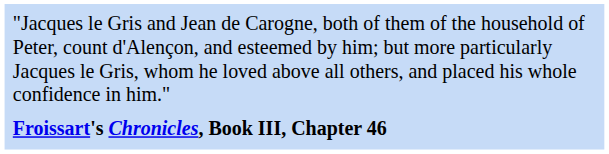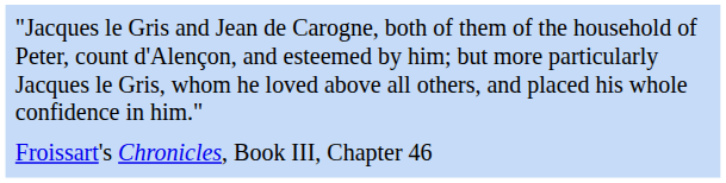row 2 | column 1: bold -> normal
